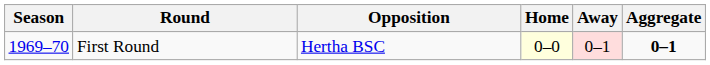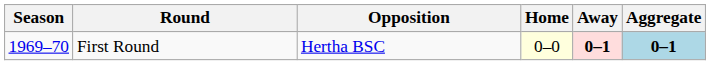First Round | Away: normal -> bold
First Round | Aggregate: no background -> lightblue background
